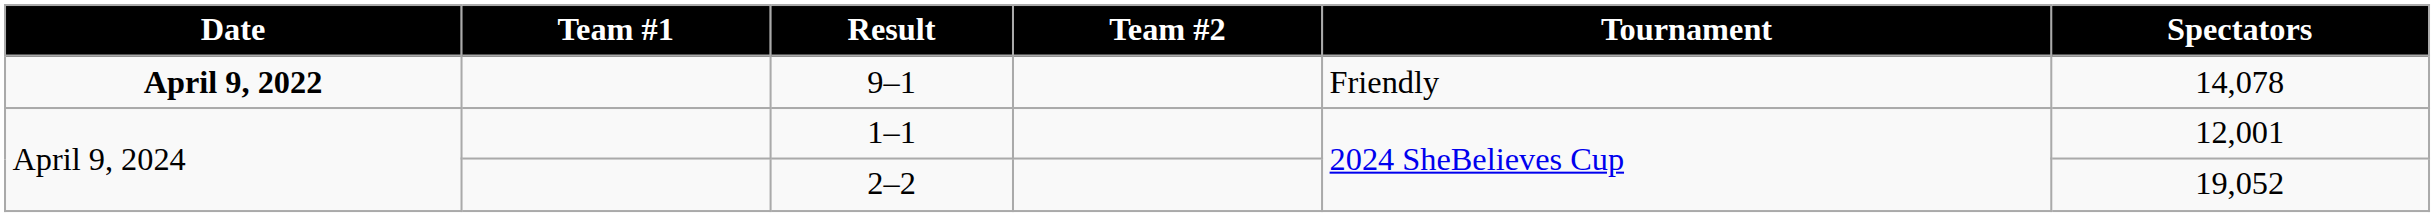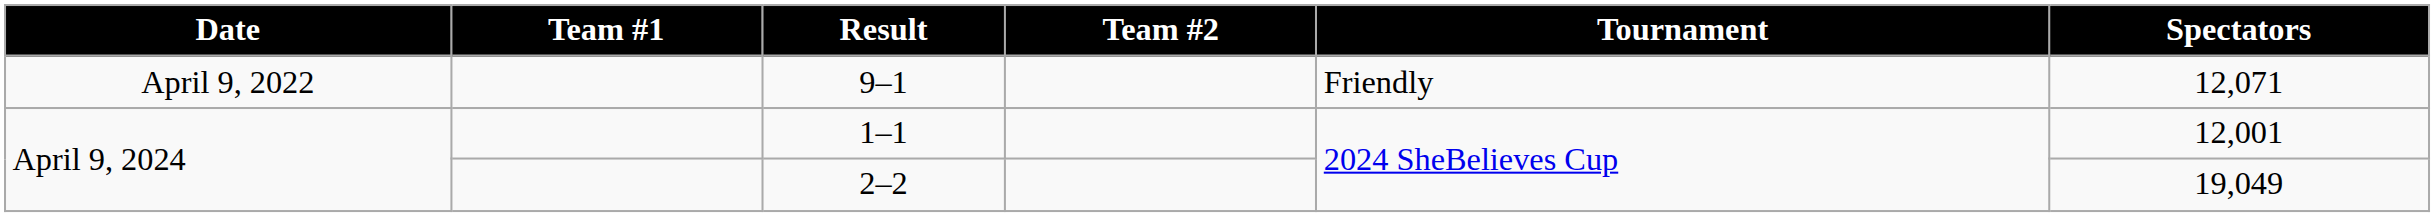9–1 | Date: bold -> normal
9–1 | Spectators: 14,078 -> 12,071
2–2 | Spectators: 19,052 -> 19,049
